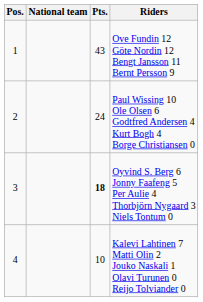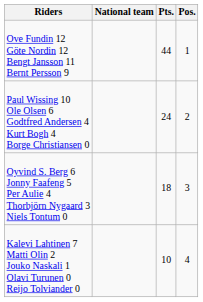columns swapped: Pos. <-> Riders
row 2 | Pts.: 43 -> 44
row 4 | Pts.: bold -> normal
